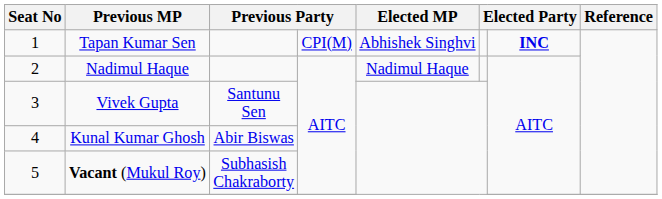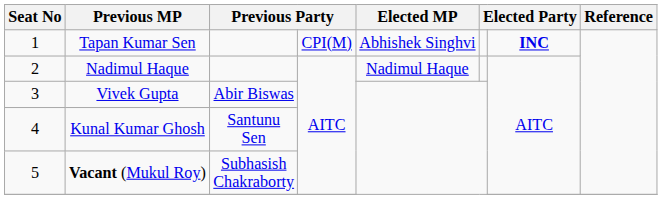Vivek Gupta | column 3: Santunu Sen -> Abir Biswas
Kunal Kumar Ghosh | column 3: Abir Biswas -> Santunu Sen
